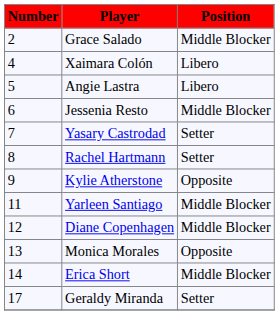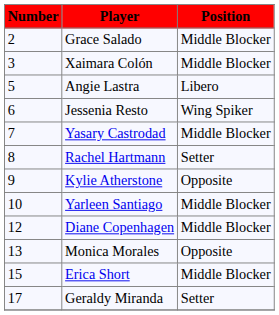Xaimara Colón | Number: 4 -> 3
Xaimara Colón | Position: Libero -> Middle Blocker
Jessenia Resto | Position: Middle Blocker -> Wing Spiker
Yasary Castrodad | Position: Setter -> Middle Blocker
Yarleen Santiago | Number: 11 -> 10
Erica Short | Number: 14 -> 15
